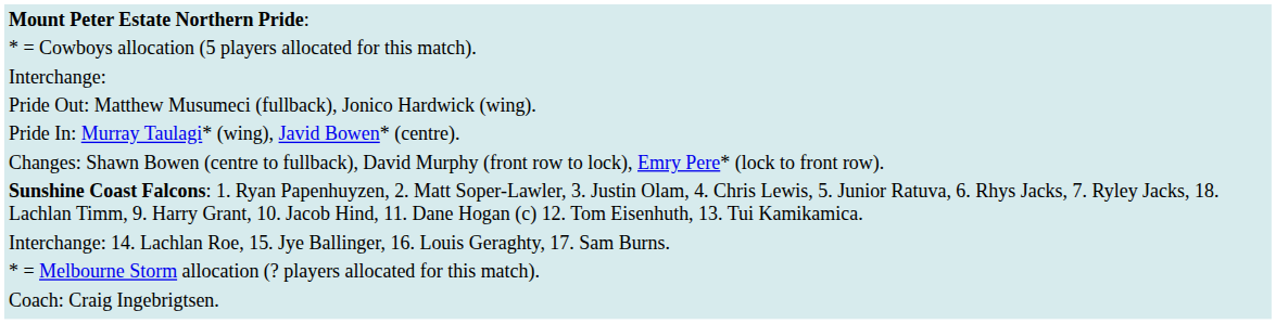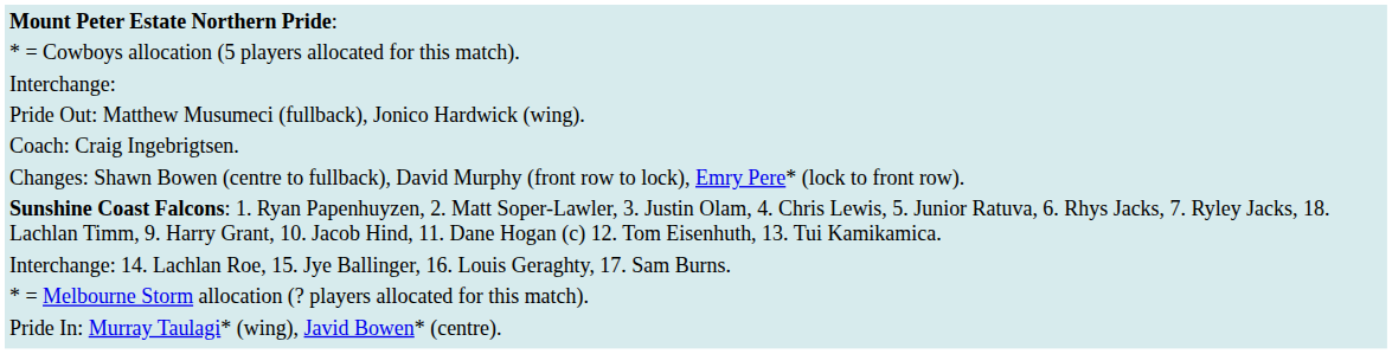row 5 | column 1: Pride In: Murray Taulagi* (wing), Javid Bowen* (centre). -> Coach: Craig Ingebrigtsen.
row 10 | column 1: Coach: Craig Ingebrigtsen. -> Pride In: Murray Taulagi* (wing), Javid Bowen* (centre).
